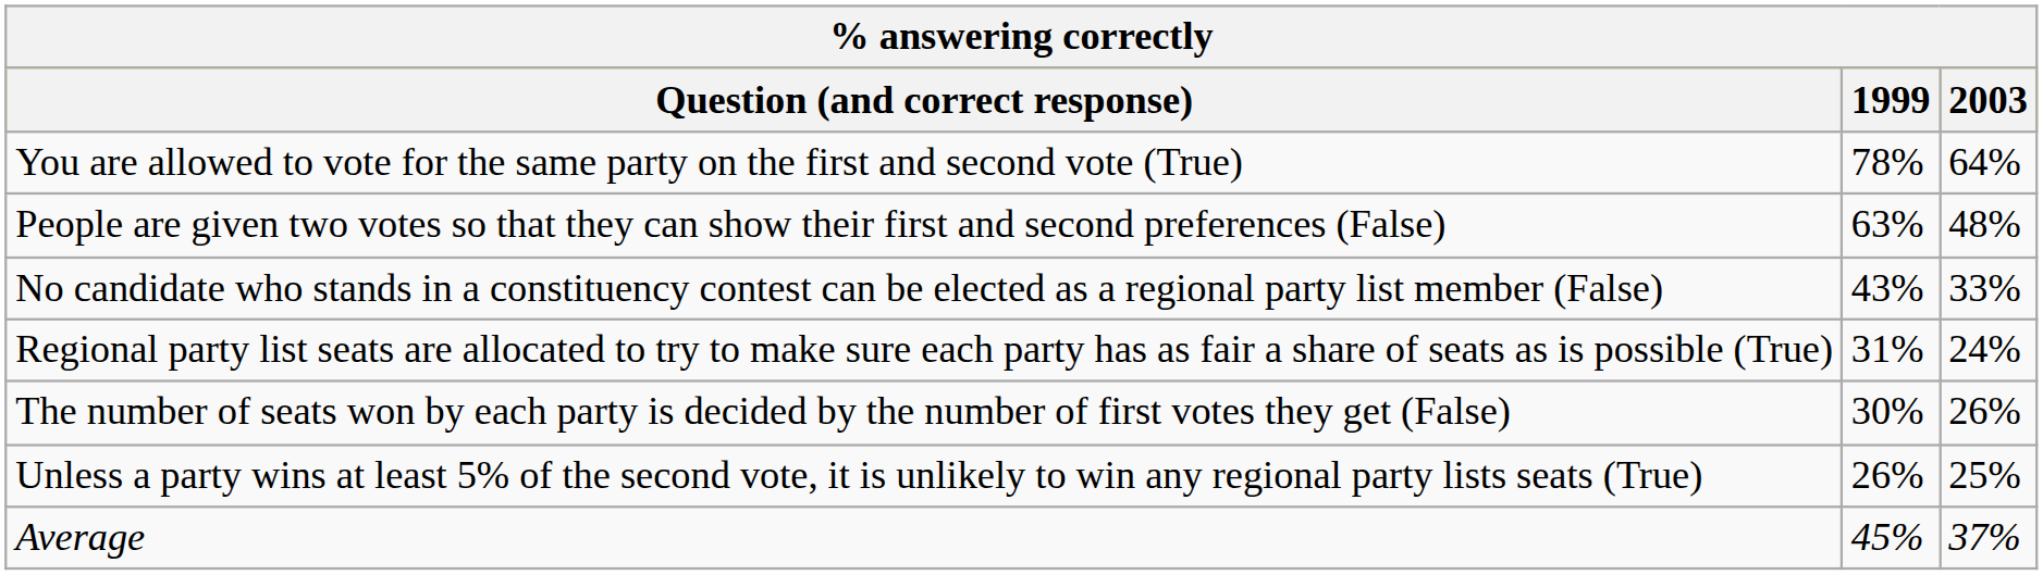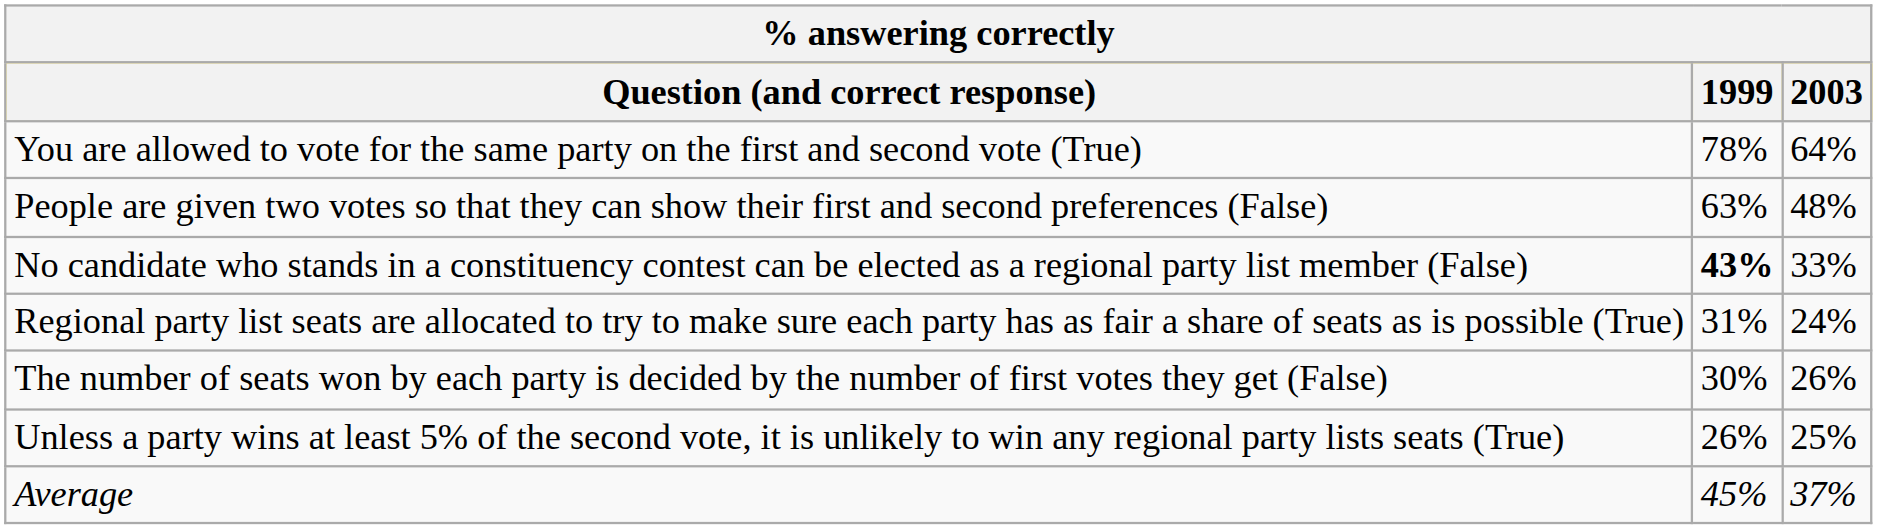row 5 | 1999: normal -> bold
